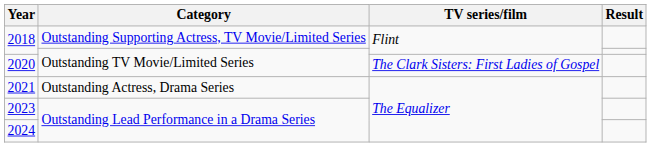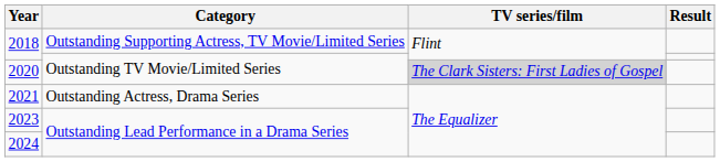2020 | TV series/film: no background -> lightgrey background
